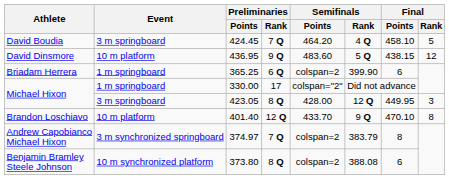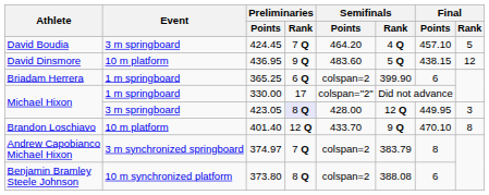424.45 | Final / Points: 458.10 -> 457.10
423.05 | Preliminaries / Rank: no background -> lavender background
